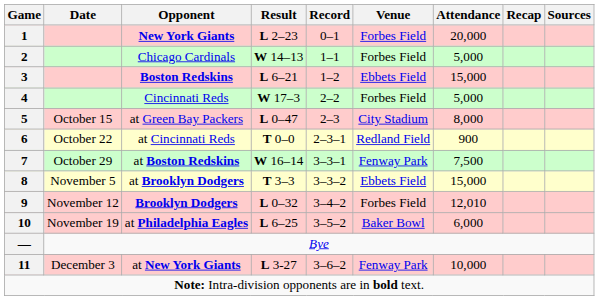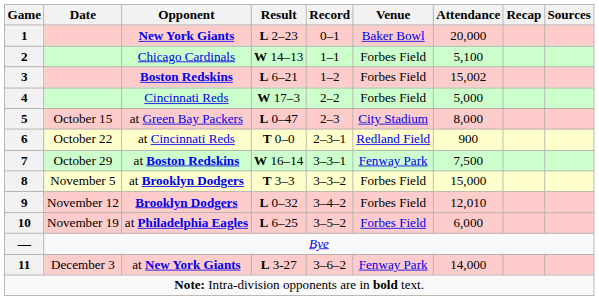1 | Venue: Forbes Field -> Baker Bowl
2 | Attendance: 5,000 -> 5,100
3 | Venue: Ebbets Field -> Forbes Field
3 | Attendance: 15,000 -> 15,002
8 | Venue: Ebbets Field -> Forbes Field
10 | Venue: Baker Bowl -> Forbes Field
11 | Attendance: 10,000 -> 14,000
